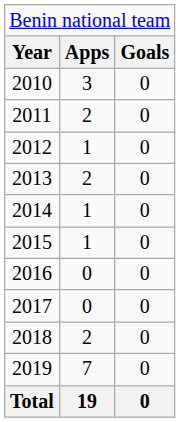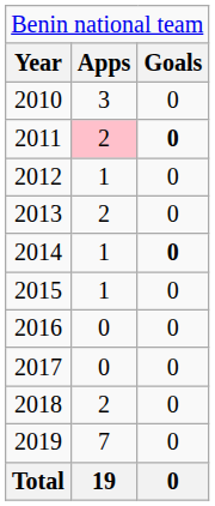2011 | column 2: no background -> pink background
2011 | column 3: normal -> bold
2014 | column 3: normal -> bold
